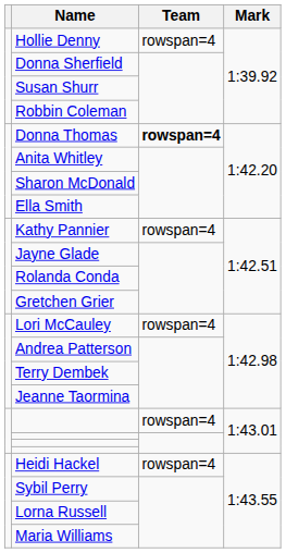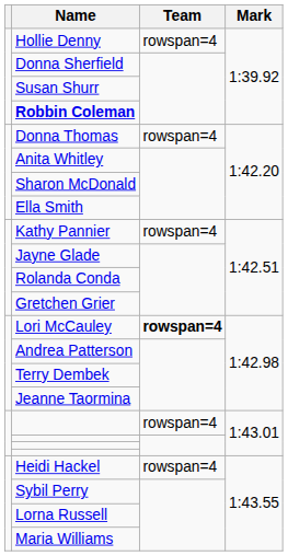Robbin Coleman | Name: normal -> bold
Donna Thomas | Team: bold -> normal
Lori McCauley | Team: normal -> bold
